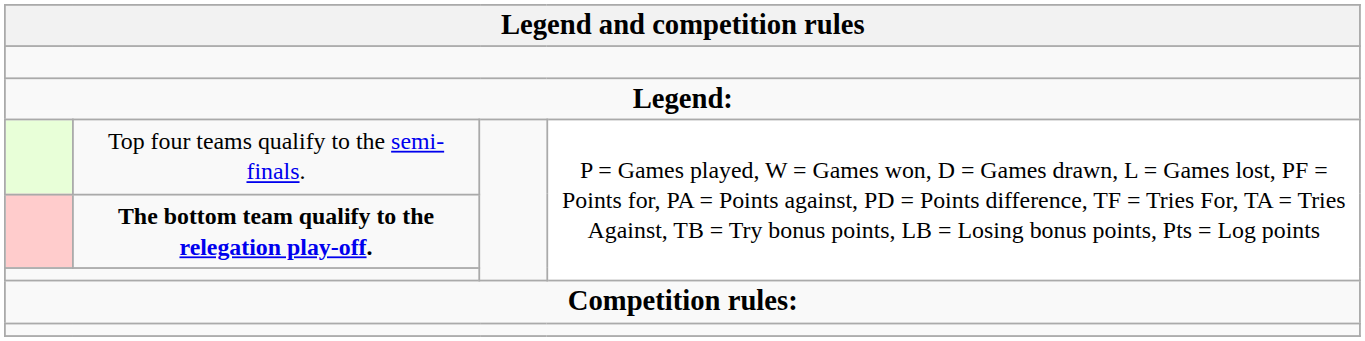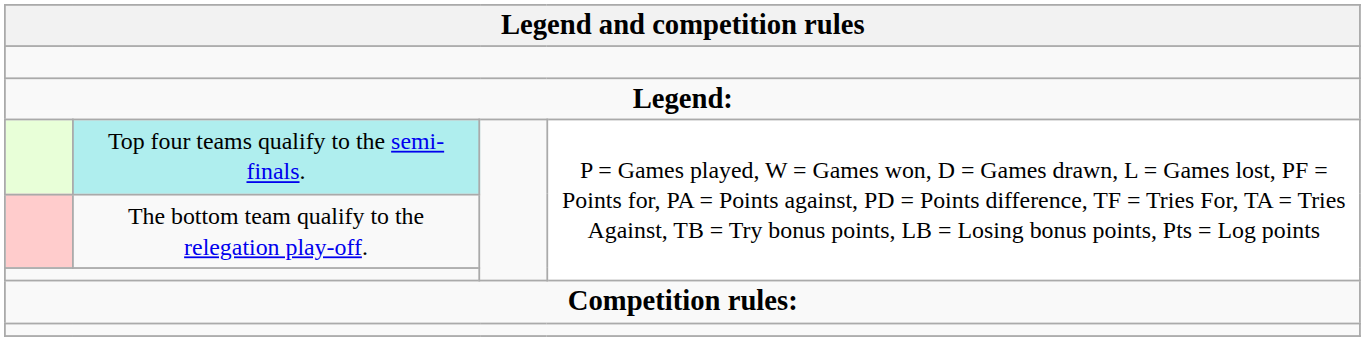Top four teams qualify to the semi-finals. | column 2: no background -> paleturquoise background
The bottom team qualify to the relegation play-off. | column 2: bold -> normal
